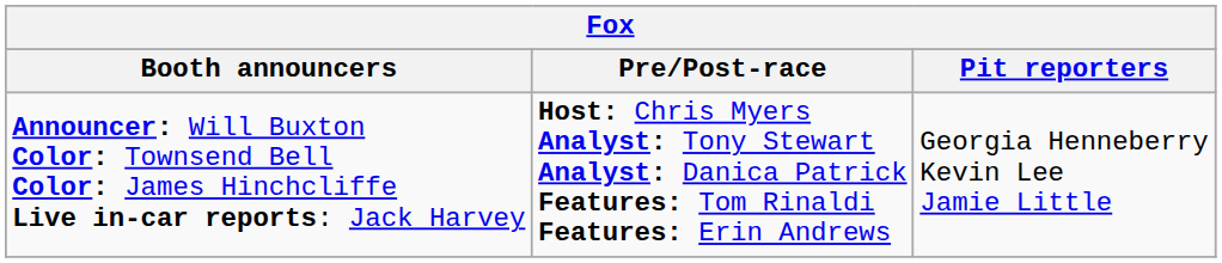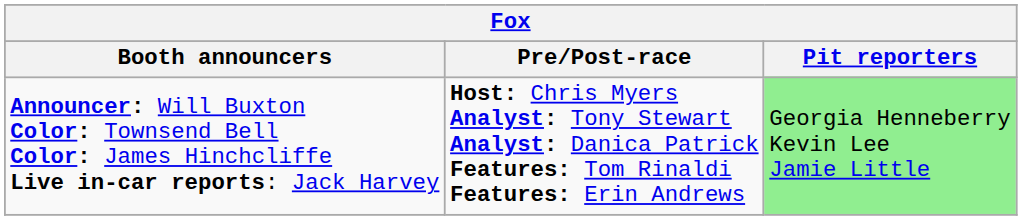row 3 | Pit reporters: no background -> lightgreen background
